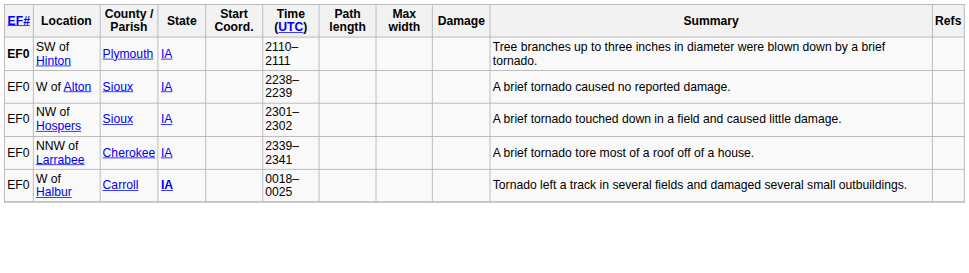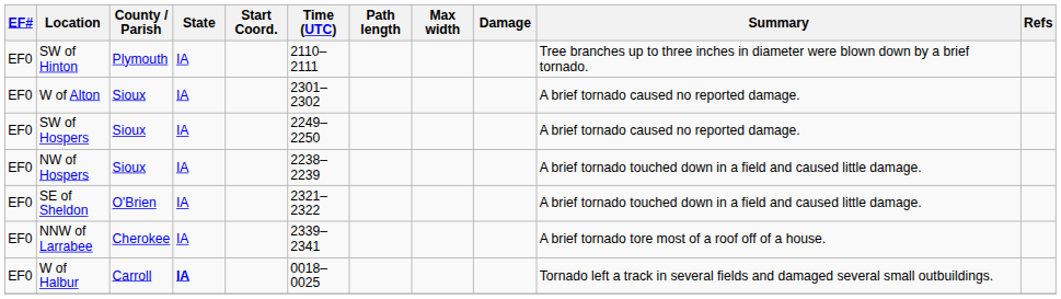SW of Hinton | EF#: bold -> normal
W of Alton | Time (UTC): 2238–2239 -> 2301–2302
+ row: EF0 | SW of Hospers | Sioux | IA | 2249–2250 | A brief tornado caused no reported damage.
NW of Hospers | Time (UTC): 2301–2302 -> 2238–2239
+ row: EF0 | SE of Sheldon | O'Brien | IA | 2321–2322 | A brief tornado touched down in a field and caused little damage.
